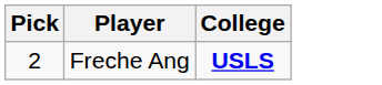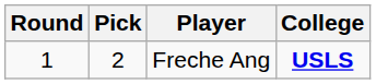+ column: Round | 1
